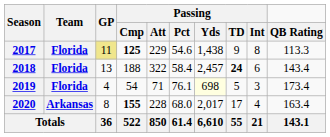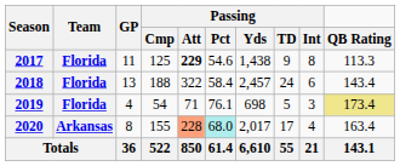2017 | GP: khaki background -> no background
2017 | Passing / Cmp: bold -> normal
2017 | Passing / Att: normal -> bold
2018 | Passing / TD: bold -> normal
2019 | Passing / Yds: lightyellow background -> no background
2019 | QB Rating: no background -> khaki background
2020 | Passing / Cmp: bold -> normal
2020 | Passing / Att: no background -> lightsalmon background
2020 | Passing / Pct: no background -> paleturquoise background
